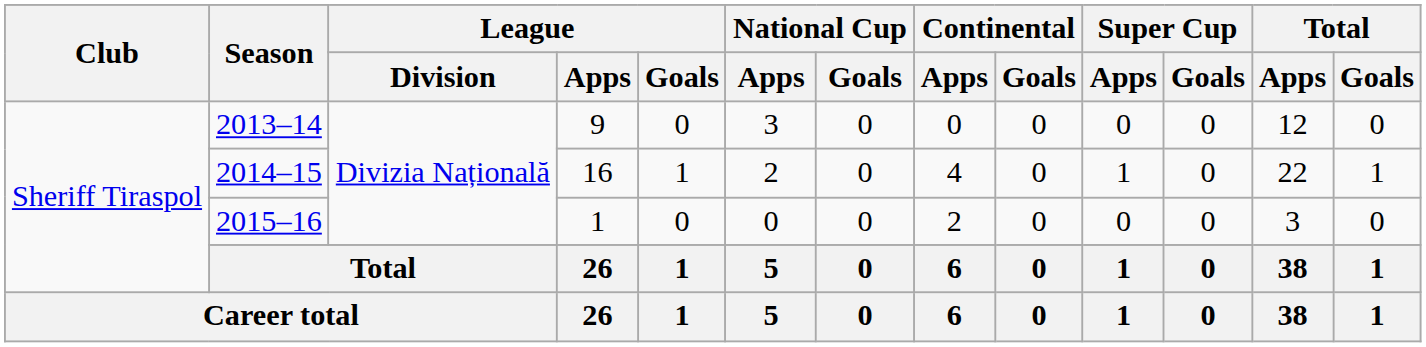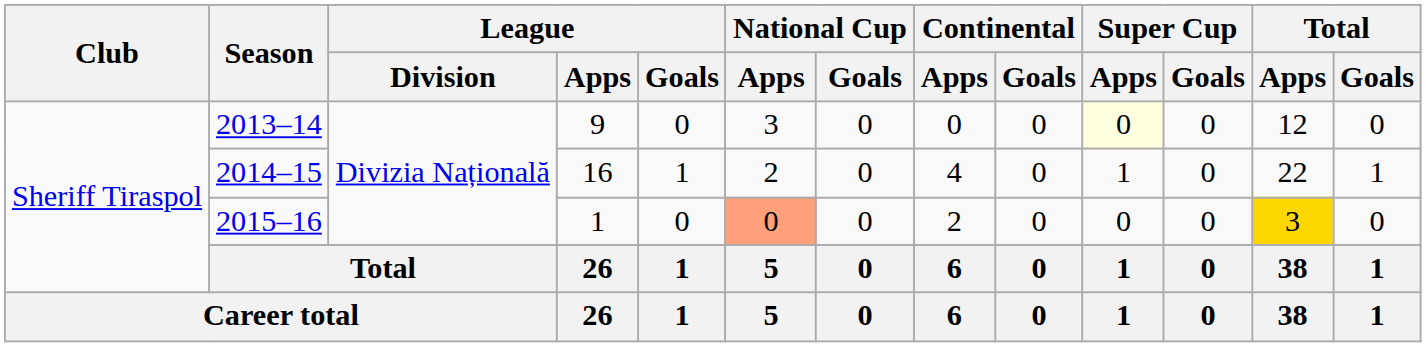2013–14 | Super Cup / Apps: no background -> lightyellow background
2015–16 | National Cup / Apps: no background -> lightsalmon background
2015–16 | Total / Apps: no background -> gold background
